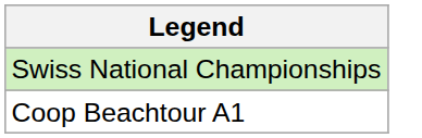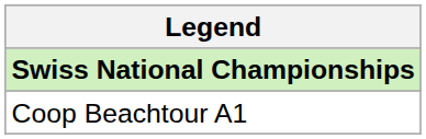row 2 | column 1: normal -> bold
